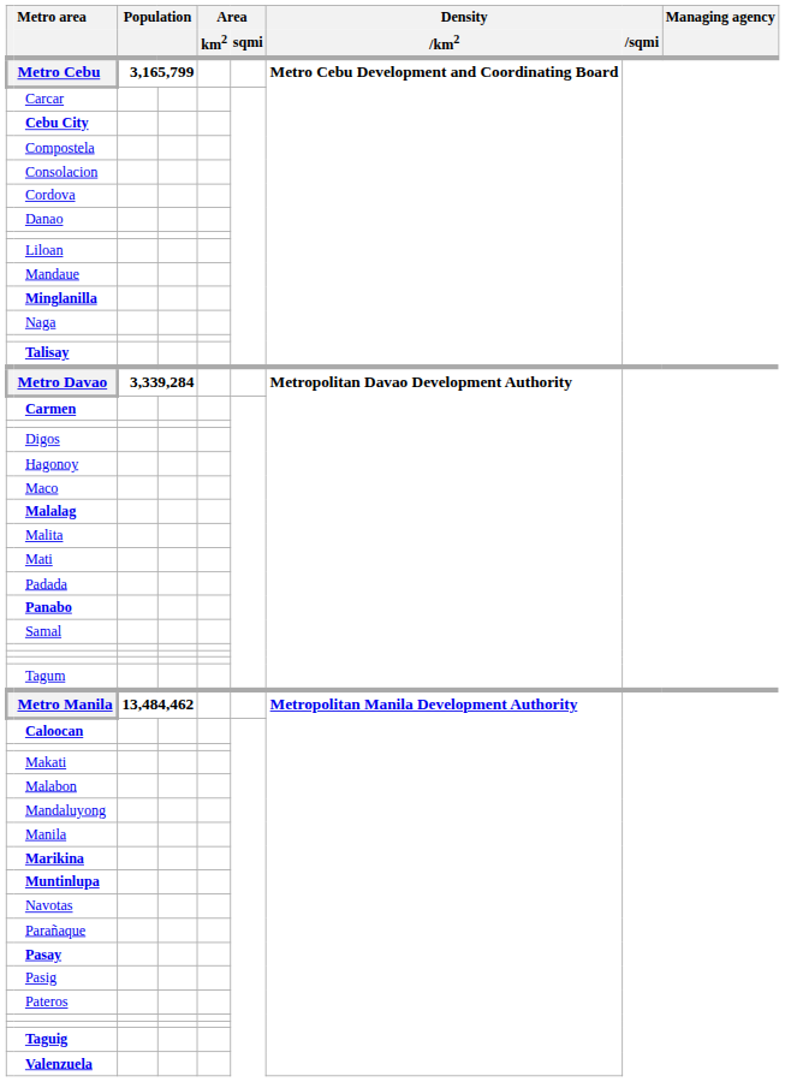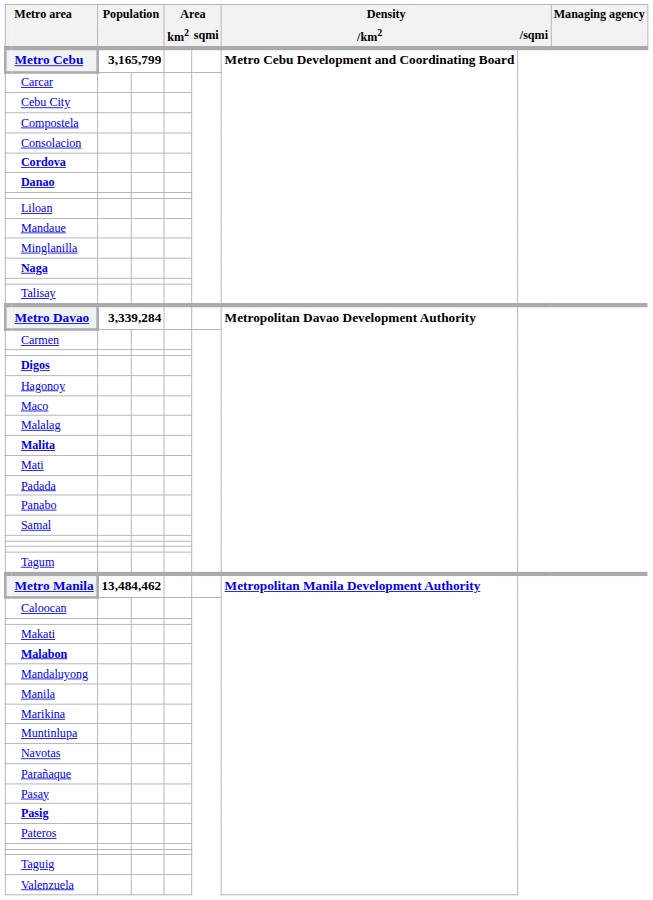Cebu City | Metro area: bold -> normal
Cordova | Metro area: normal -> bold
Danao | Metro area: normal -> bold
Minglanilla | Metro area: bold -> normal
Naga | Metro area: normal -> bold
Talisay | Metro area: bold -> normal
Carmen | Metro area: bold -> normal
Digos | Metro area: normal -> bold
Malalag | Metro area: bold -> normal
Malita | Metro area: normal -> bold
Panabo | Metro area: bold -> normal
Caloocan | Metro area: bold -> normal
Malabon | Metro area: normal -> bold
Marikina | Metro area: bold -> normal
Muntinlupa | Metro area: bold -> normal
Pasay | Metro area: bold -> normal
Pasig | Metro area: normal -> bold
Taguig | Metro area: bold -> normal
Valenzuela | Metro area: bold -> normal
